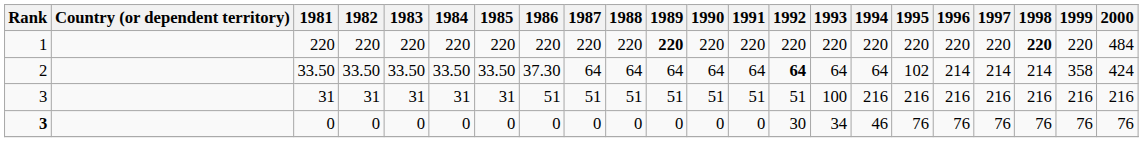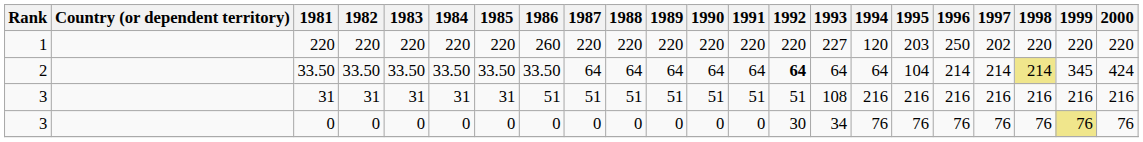row 2 | 1986: 220 -> 260
row 2 | 1989: bold -> normal
row 2 | 1993: 220 -> 227
row 2 | 1994: 220 -> 120
row 2 | 1995: 220 -> 203
row 2 | 1996: 220 -> 250
row 2 | 1997: 220 -> 202
row 2 | 1998: bold -> normal
row 2 | 2000: 484 -> 220
row 3 | 1986: 37.30 -> 33.50
row 3 | 1995: 102 -> 104
row 3 | 1998: no background -> khaki background
row 3 | 1999: 358 -> 345
row 4 | 1993: 100 -> 108
row 5 | Rank: bold -> normal
row 5 | 1994: 46 -> 76
row 5 | 1999: no background -> khaki background
